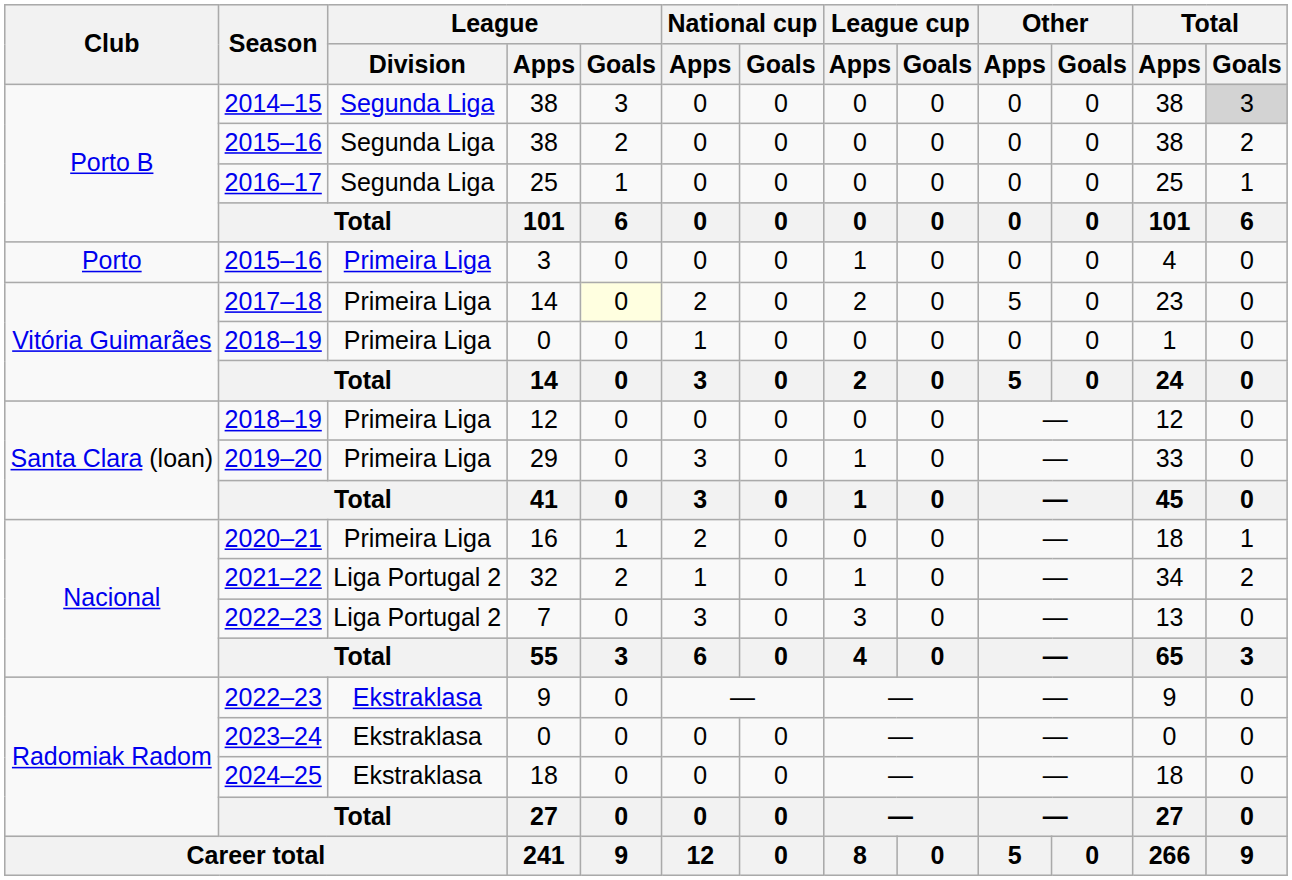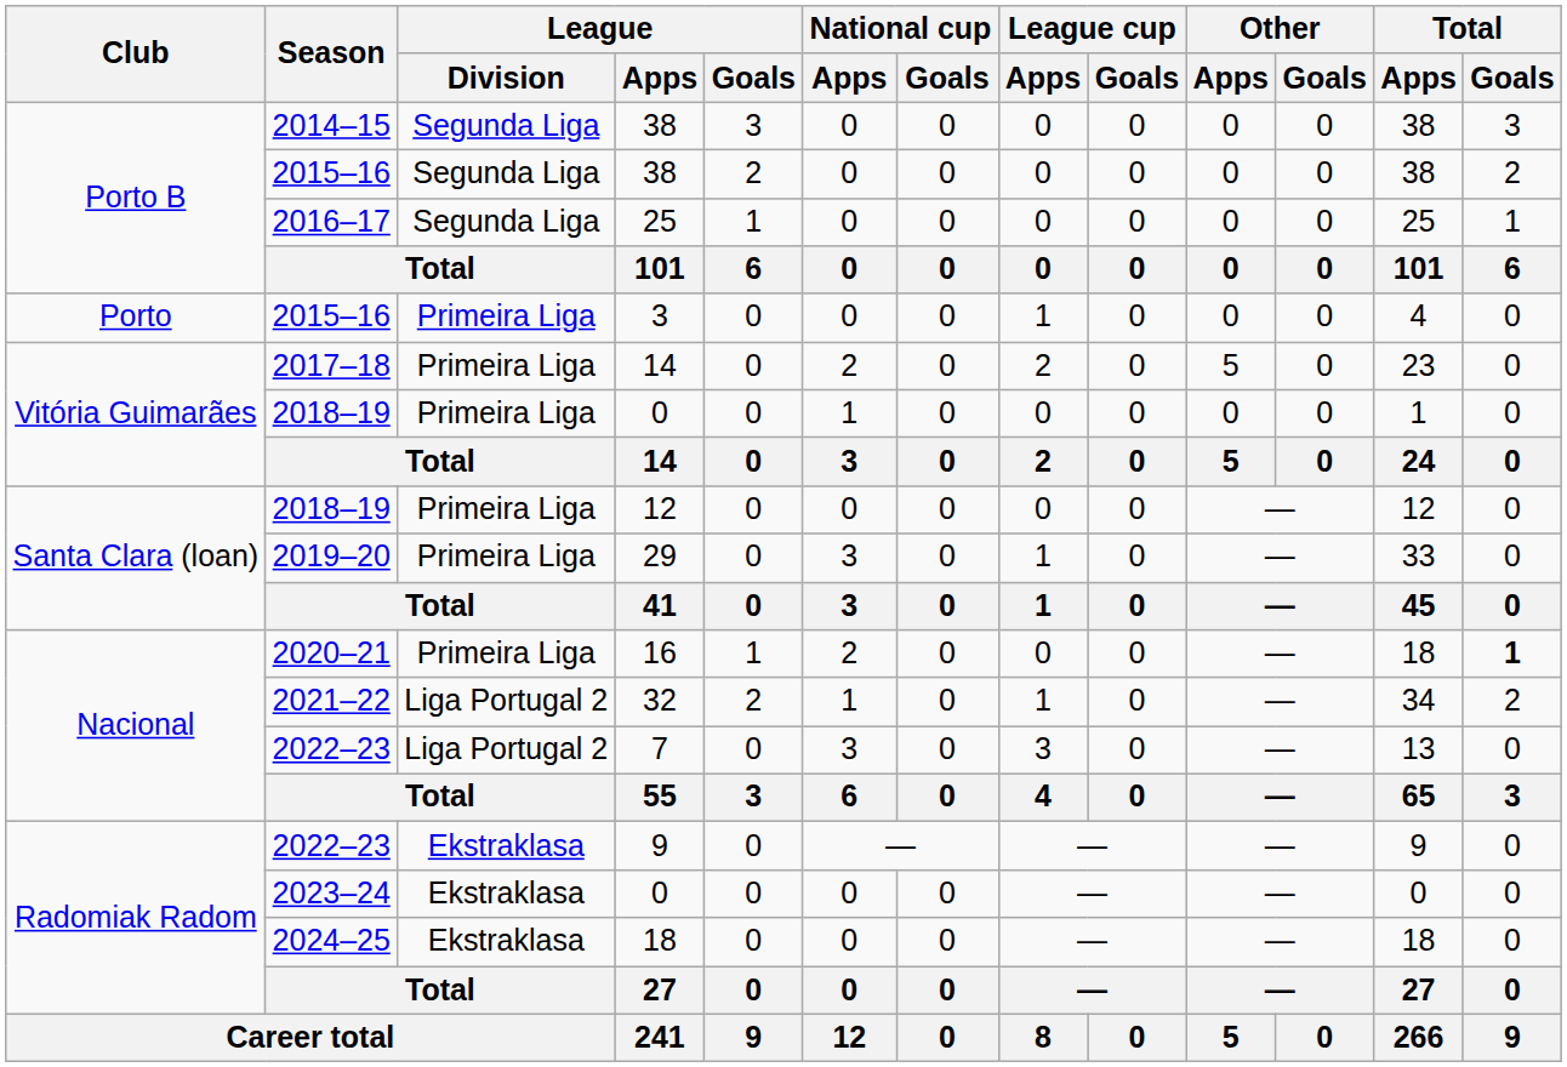2014–15 / 38 | Total / Goals: lightgrey background -> no background
2017–18 / 14 | League / Goals: lightyellow background -> no background
16 | Total / Goals: normal -> bold
